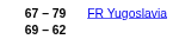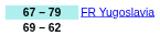FR Yugoslavia | column 1: no background -> paleturquoise background
